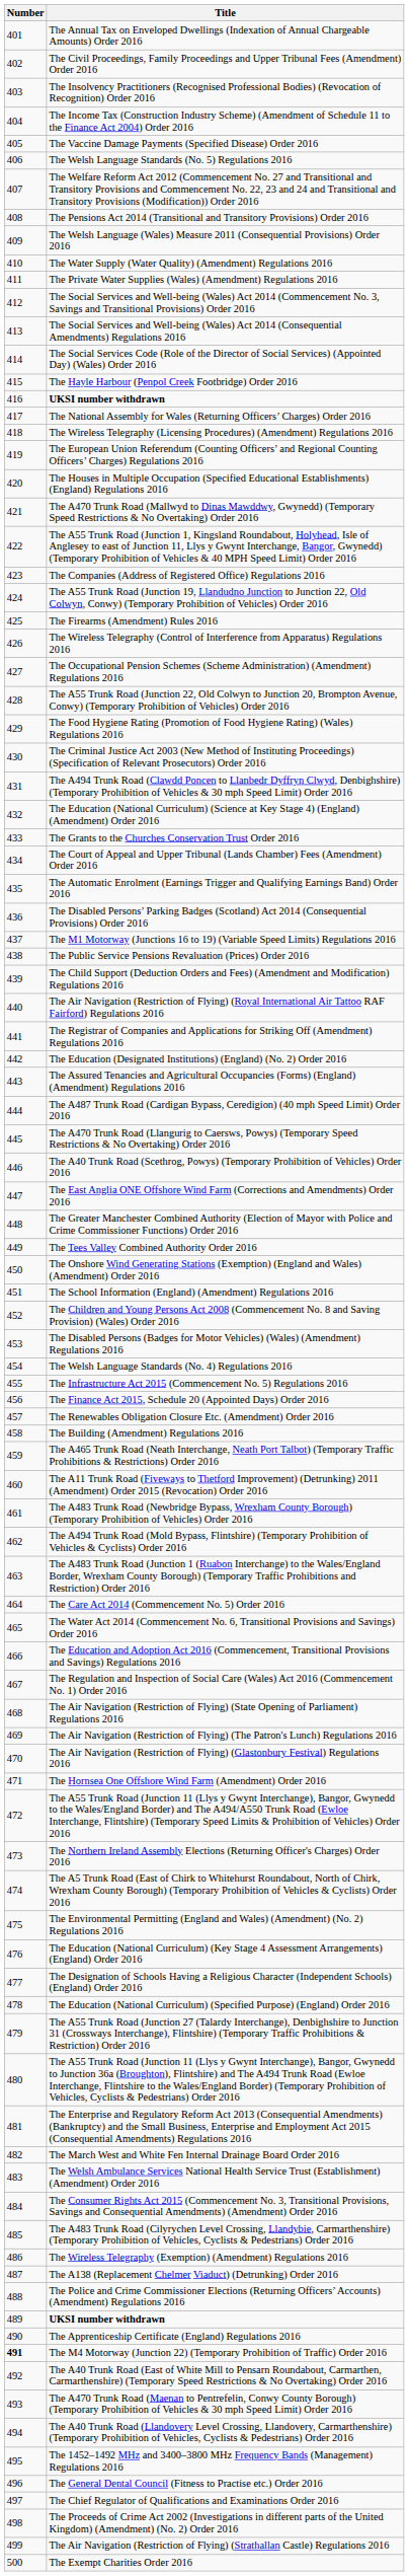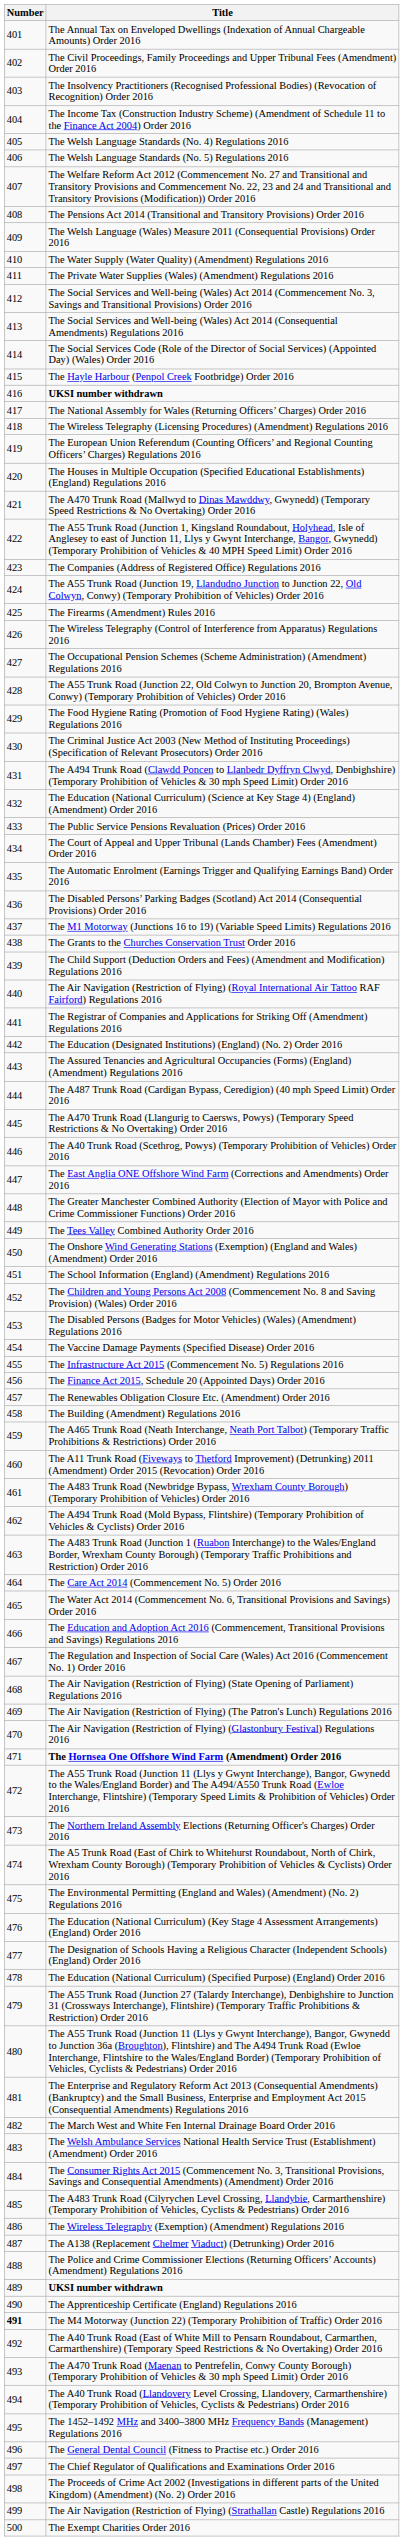row 6 | Title: The Vaccine Damage Payments (Specified Disease) Order 2016 -> The Welsh Language Standards (No. 4) Regulations 2016
row 34 | Title: The Grants to the Churches Conservation Trust Order 2016 -> The Public Service Pensions Revaluation (Prices) Order 2016
row 39 | Title: The Public Service Pensions Revaluation (Prices) Order 2016 -> The Grants to the Churches Conservation Trust Order 2016
row 55 | Title: The Welsh Language Standards (No. 4) Regulations 2016 -> The Vaccine Damage Payments (Specified Disease) Order 2016
row 72 | Title: normal -> bold
